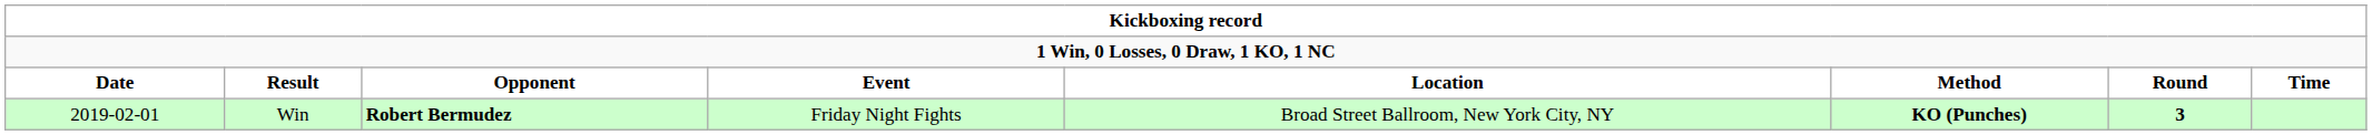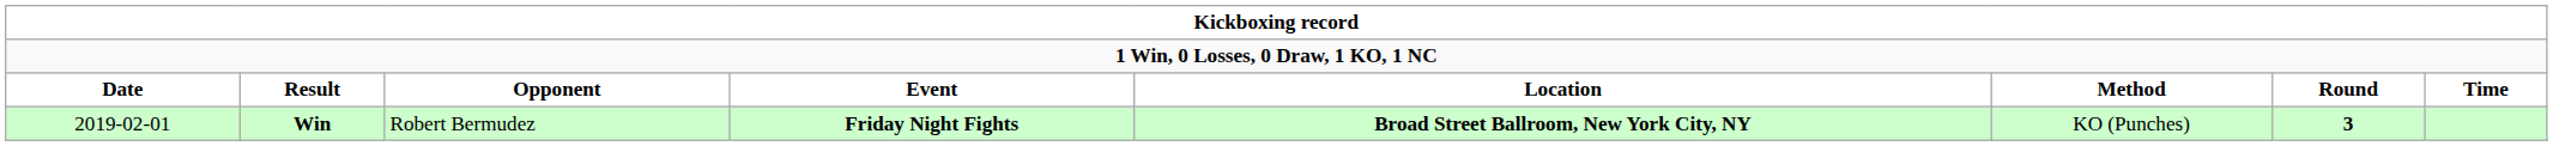2019-02-01 | column 2: normal -> bold
2019-02-01 | column 3: bold -> normal
2019-02-01 | column 4: normal -> bold
2019-02-01 | column 5: normal -> bold
2019-02-01 | column 6: bold -> normal
